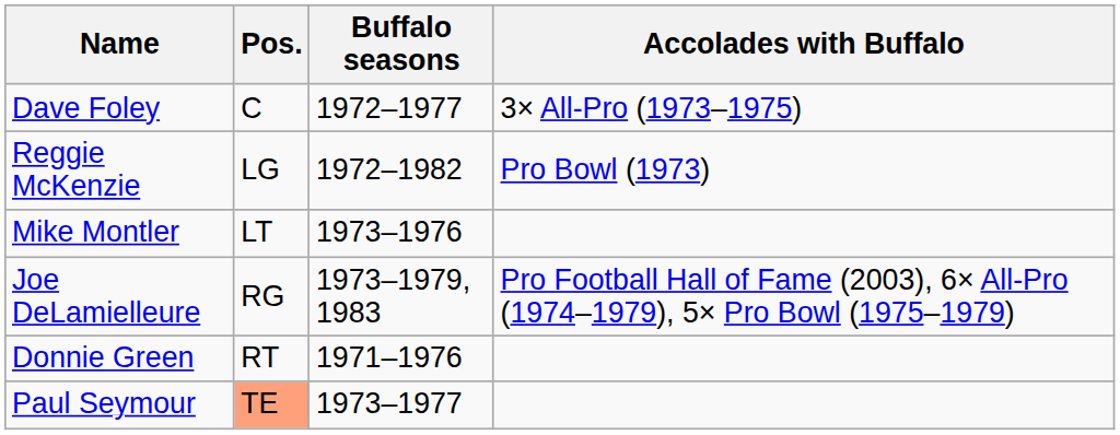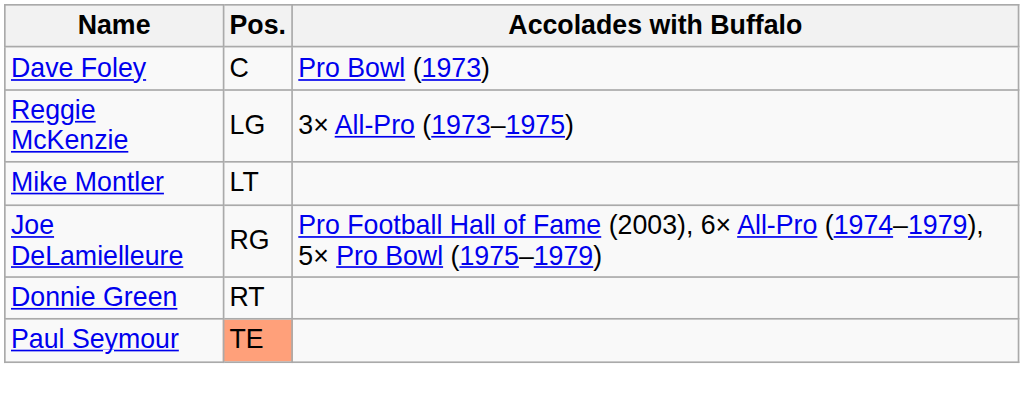- column: Buffalo seasons | 1972–1977 | 1972–1982 | 1973–1976 | 1973–1979, 1983 | 1971–1976 | 1973–1977
Dave Foley | Accolades with Buffalo: 3× All-Pro (1973–1975) -> Pro Bowl (1973)
Reggie McKenzie | Accolades with Buffalo: Pro Bowl (1973) -> 3× All-Pro (1973–1975)
